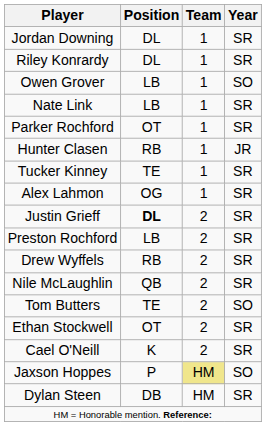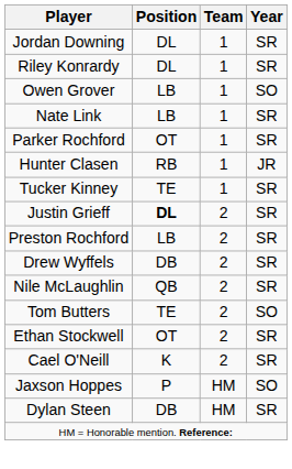- row: Alex Lahmon | OG | 1 | SR
Drew Wyffels | Position: RB -> DB
Jaxson Hoppes | Team: khaki background -> no background
